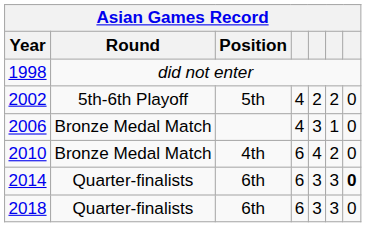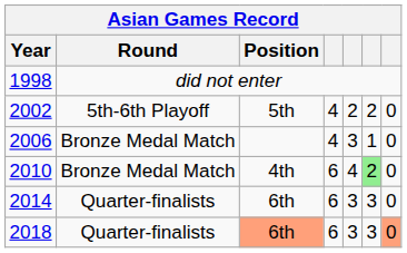2010 | column 6: no background -> lightgreen background
2014 | column 7: bold -> normal
2018 | Position: no background -> lightsalmon background
2018 | column 7: no background -> lightsalmon background
